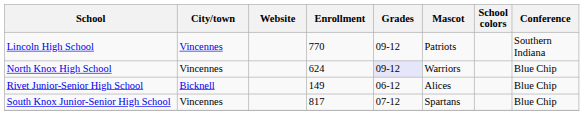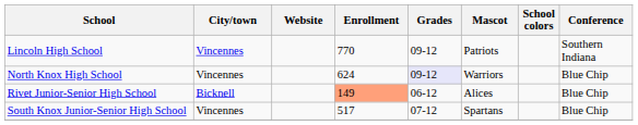Rivet Junior-Senior High School | Enrollment: no background -> lightsalmon background
South Knox Junior-Senior High School | Enrollment: 817 -> 517
